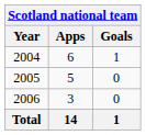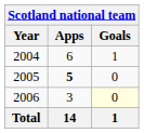2005 | Apps: normal -> bold
2006 | Goals: no background -> lightyellow background
